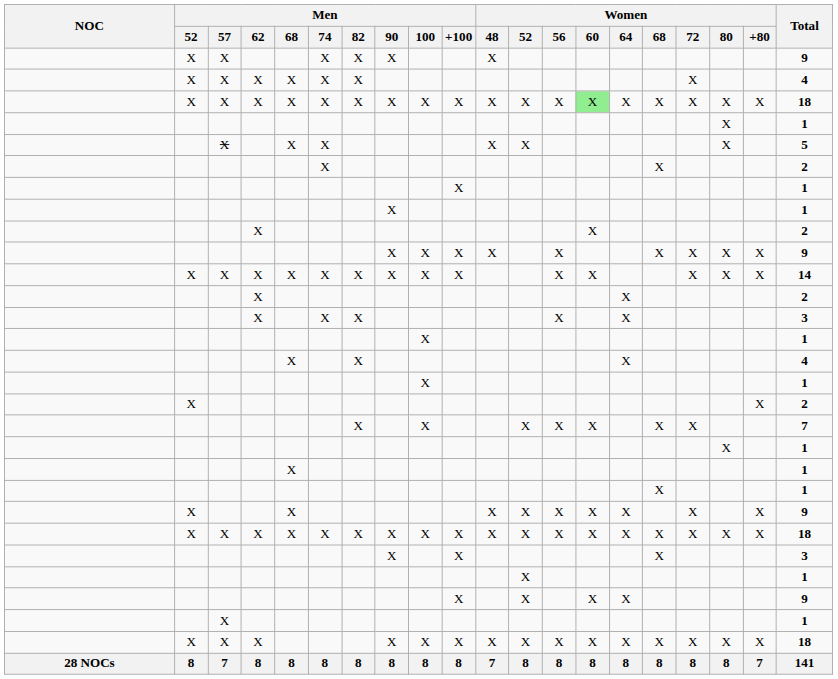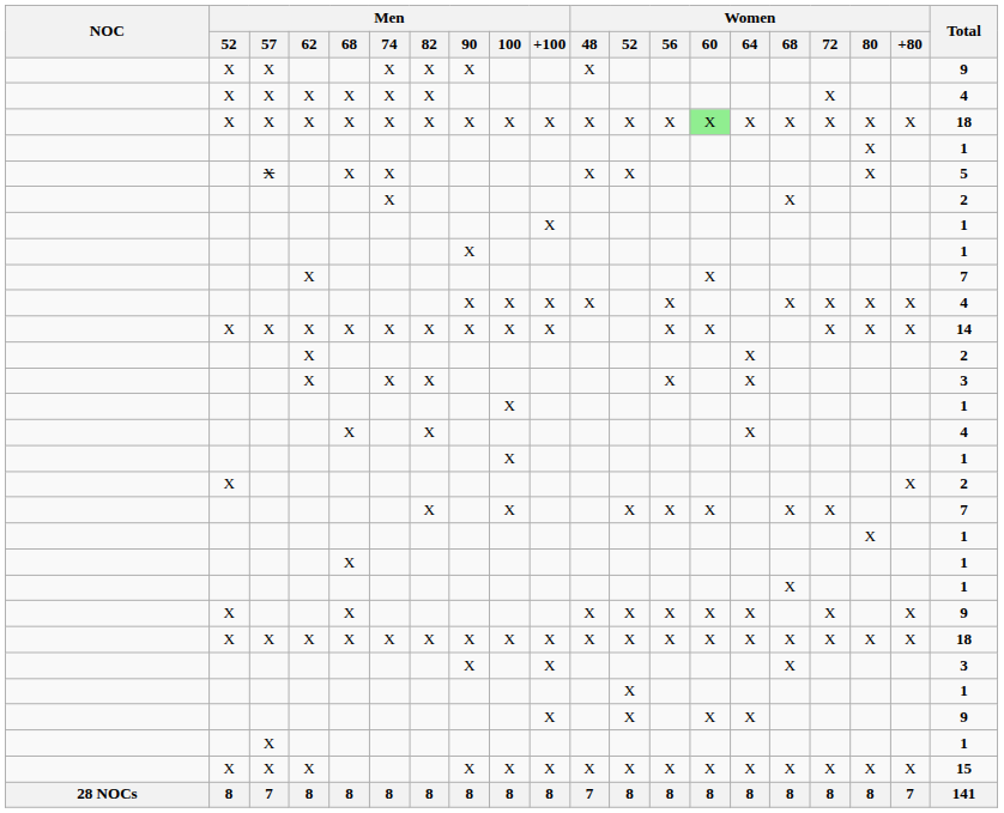row 11 | Total: 2 -> 7
row 12 | Total: 9 -> 4
row 30 | Total: 18 -> 15
